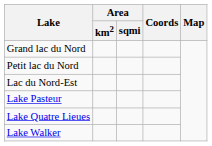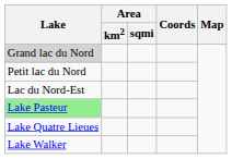Grand lac du Nord | Lake: no background -> lightgrey background
Lake Pasteur | Lake: no background -> lightgreen background
